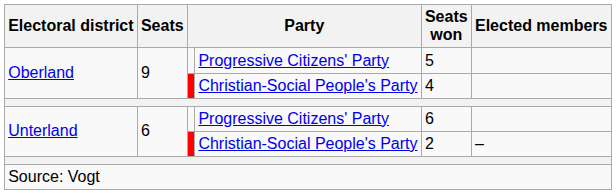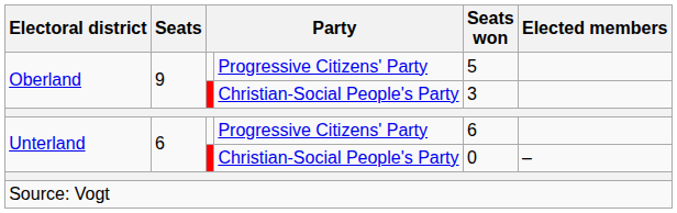Oberland / Christian-Social People's Party | Seats won: 4 -> 3
Unterland / Christian-Social People's Party | Seats won: 2 -> 0
